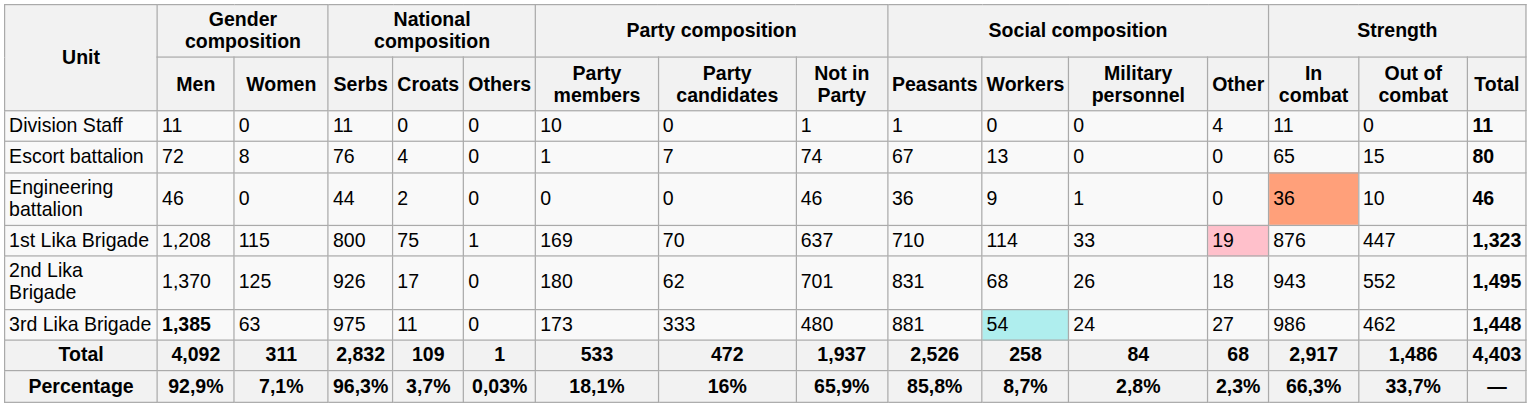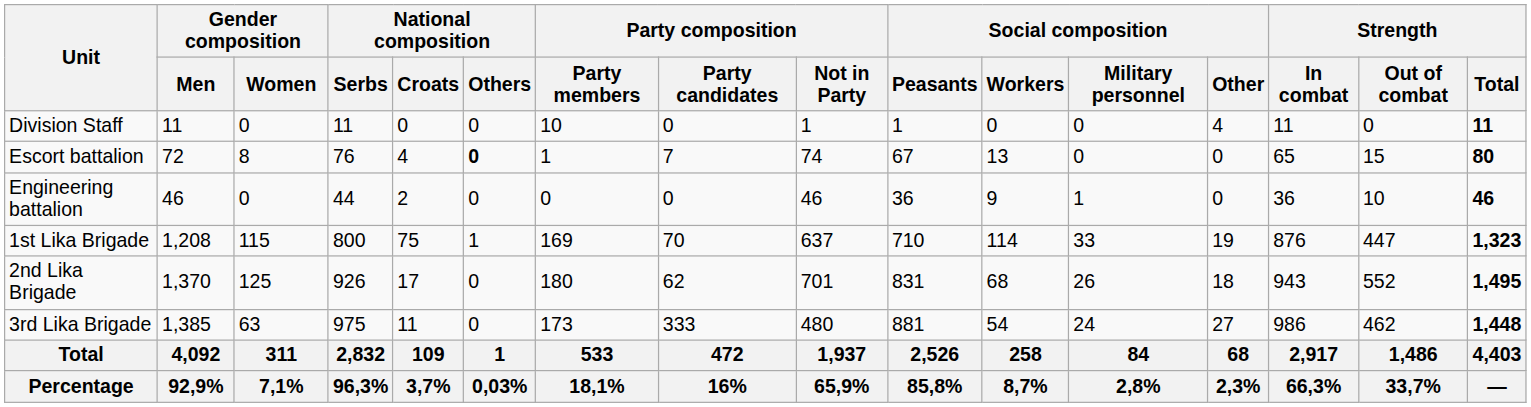Escort battalion | National composition / Others: normal -> bold
Engineering battalion | Strength / In combat: lightsalmon background -> no background
1st Lika Brigade | Social composition / Other: pink background -> no background
3rd Lika Brigade | Gender composition / Men: bold -> normal
3rd Lika Brigade | Social composition / Workers: paleturquoise background -> no background
